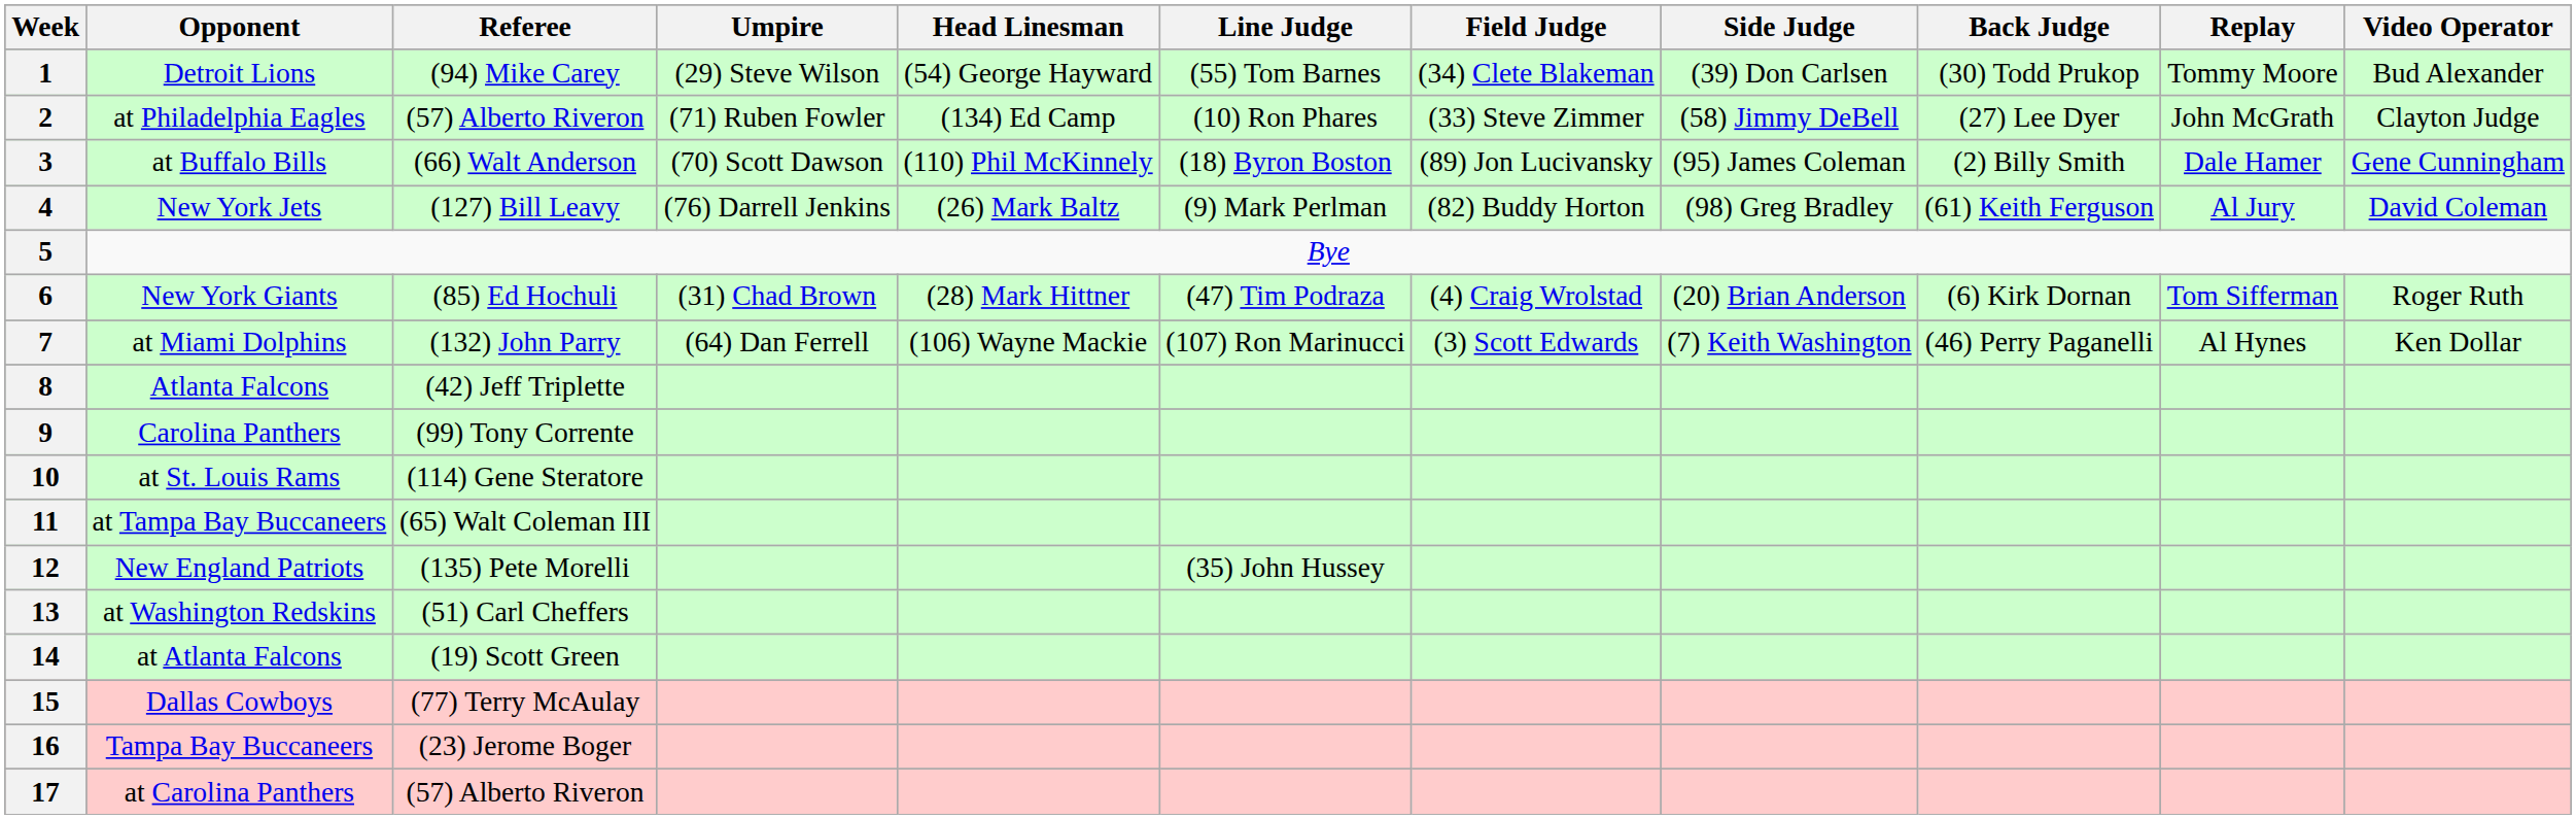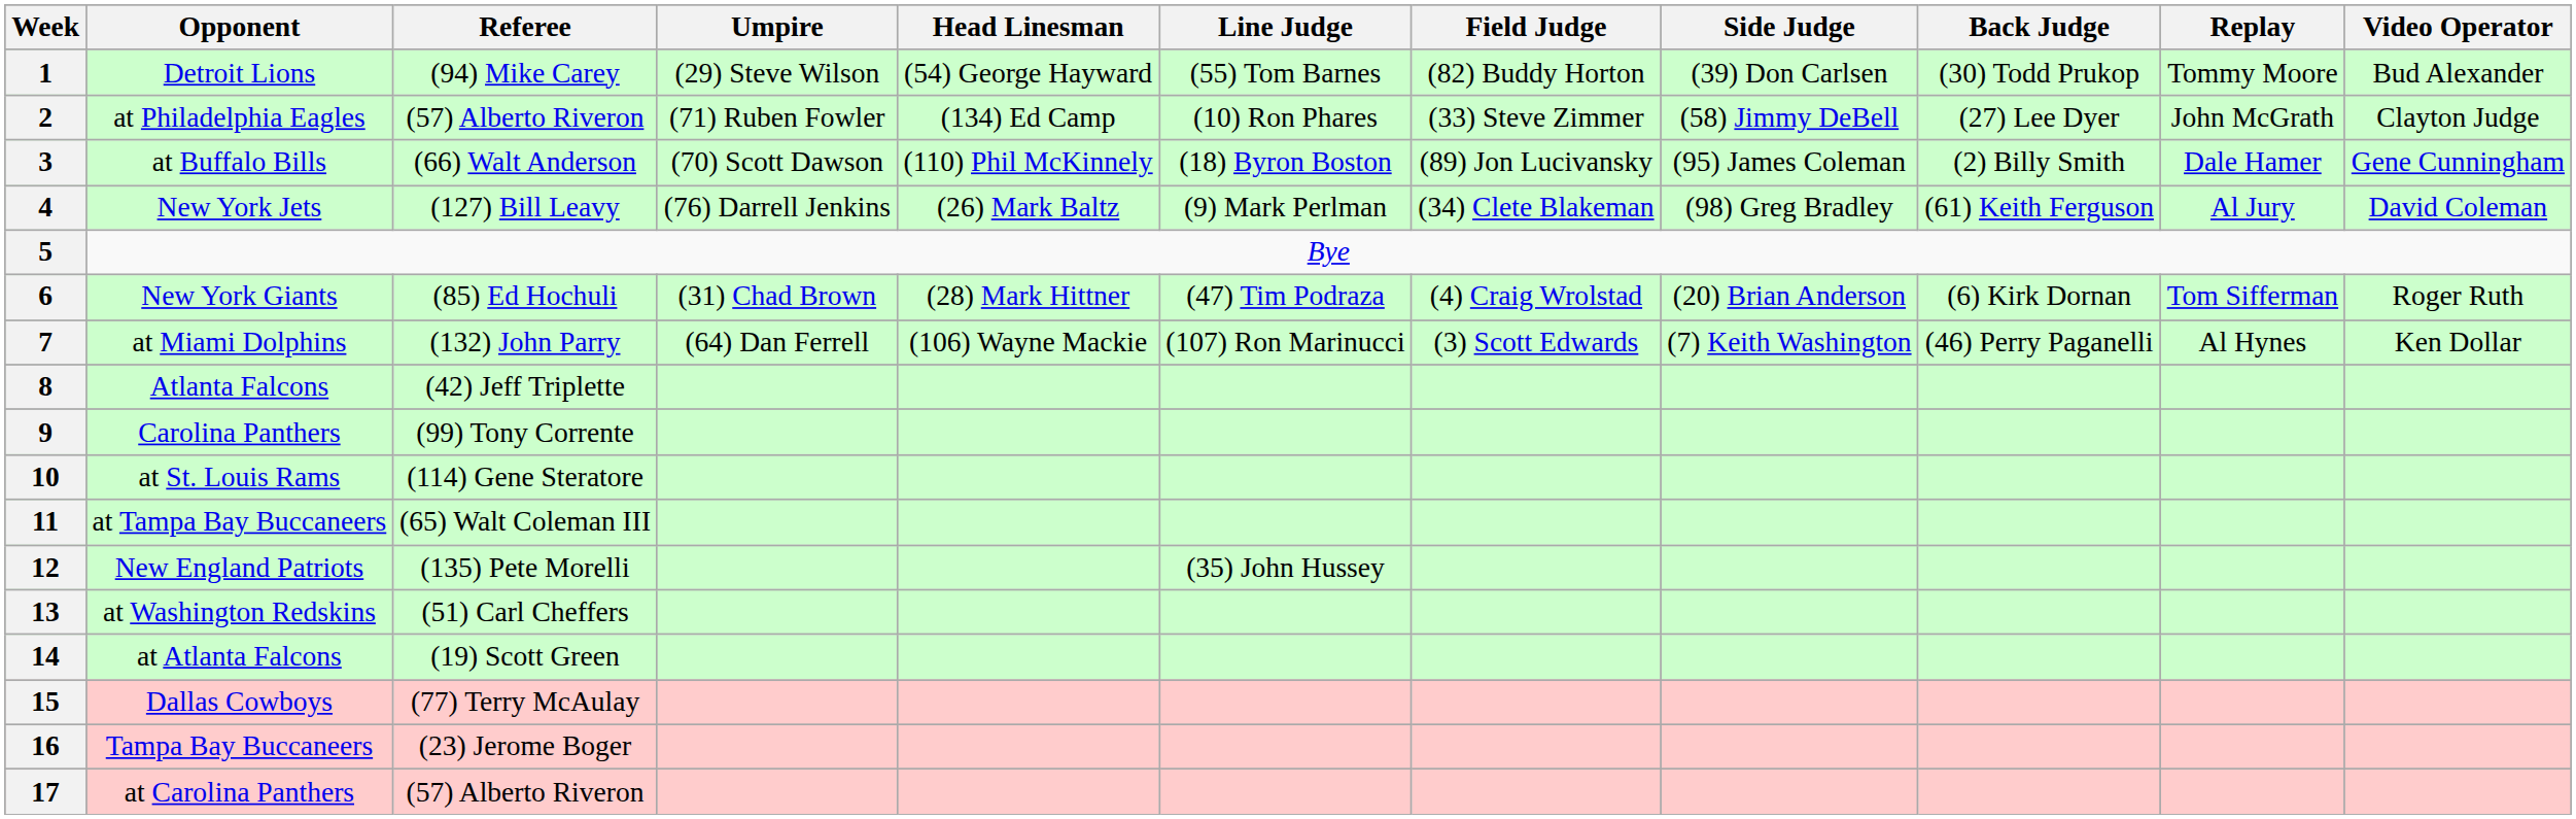1 | Field Judge: (34) Clete Blakeman -> (82) Buddy Horton
4 | Field Judge: (82) Buddy Horton -> (34) Clete Blakeman
